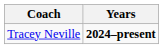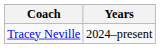Tracey Neville | Years: bold -> normal
